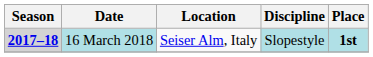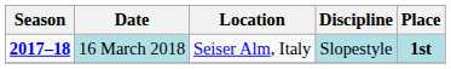16 March 2018 | Season: lightgrey background -> no background
